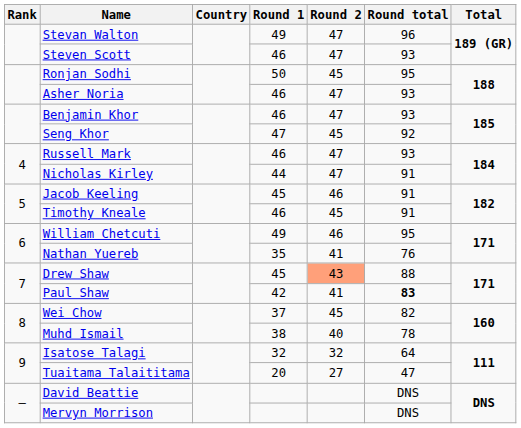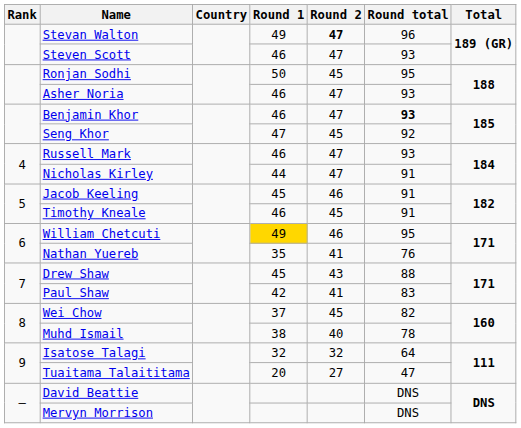Stevan Walton | Round 2: normal -> bold
Benjamin Khor | Round total: normal -> bold
William Chetcuti | Round 1: no background -> gold background
Drew Shaw | Round 2: lightsalmon background -> no background
Paul Shaw | Round total: bold -> normal
